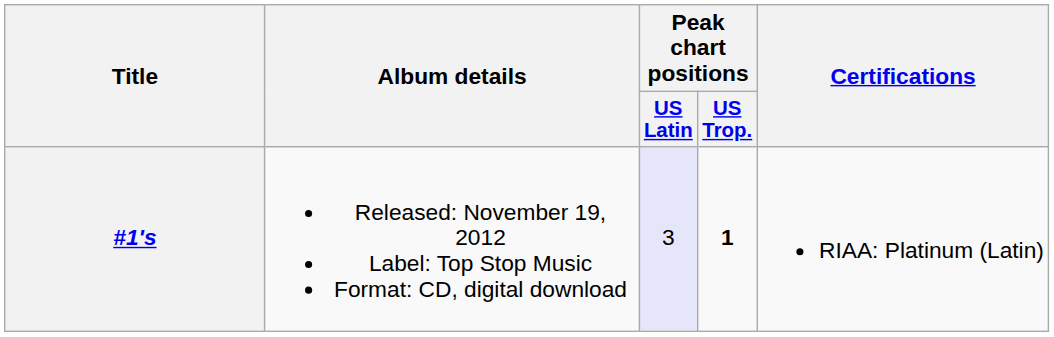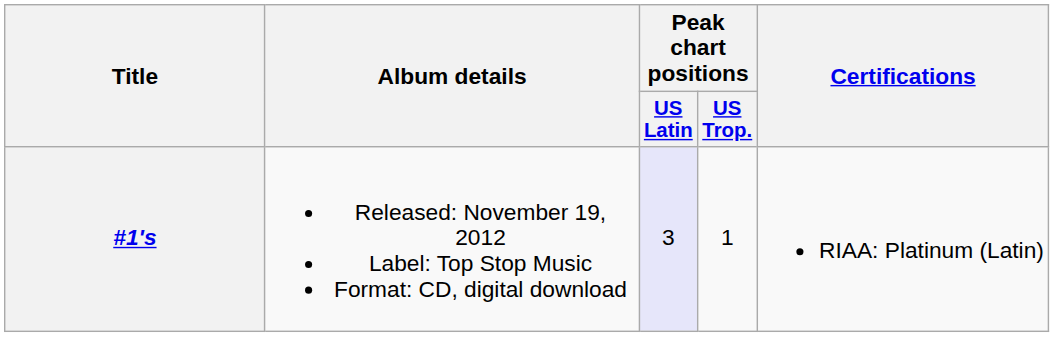#1's | Peak chart positions / US Trop.: bold -> normal
